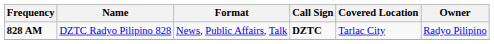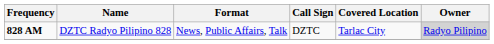828 AM | Call Sign: bold -> normal
828 AM | Owner: no background -> lightgrey background
